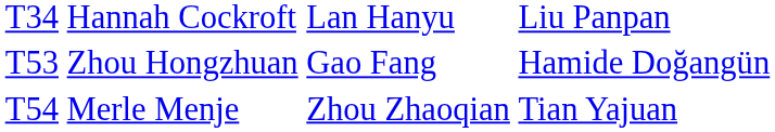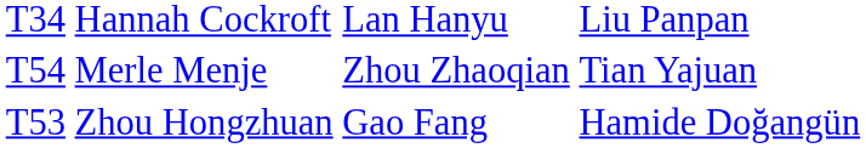rows swapped: Zhou Hongzhuan <-> Merle Menje
